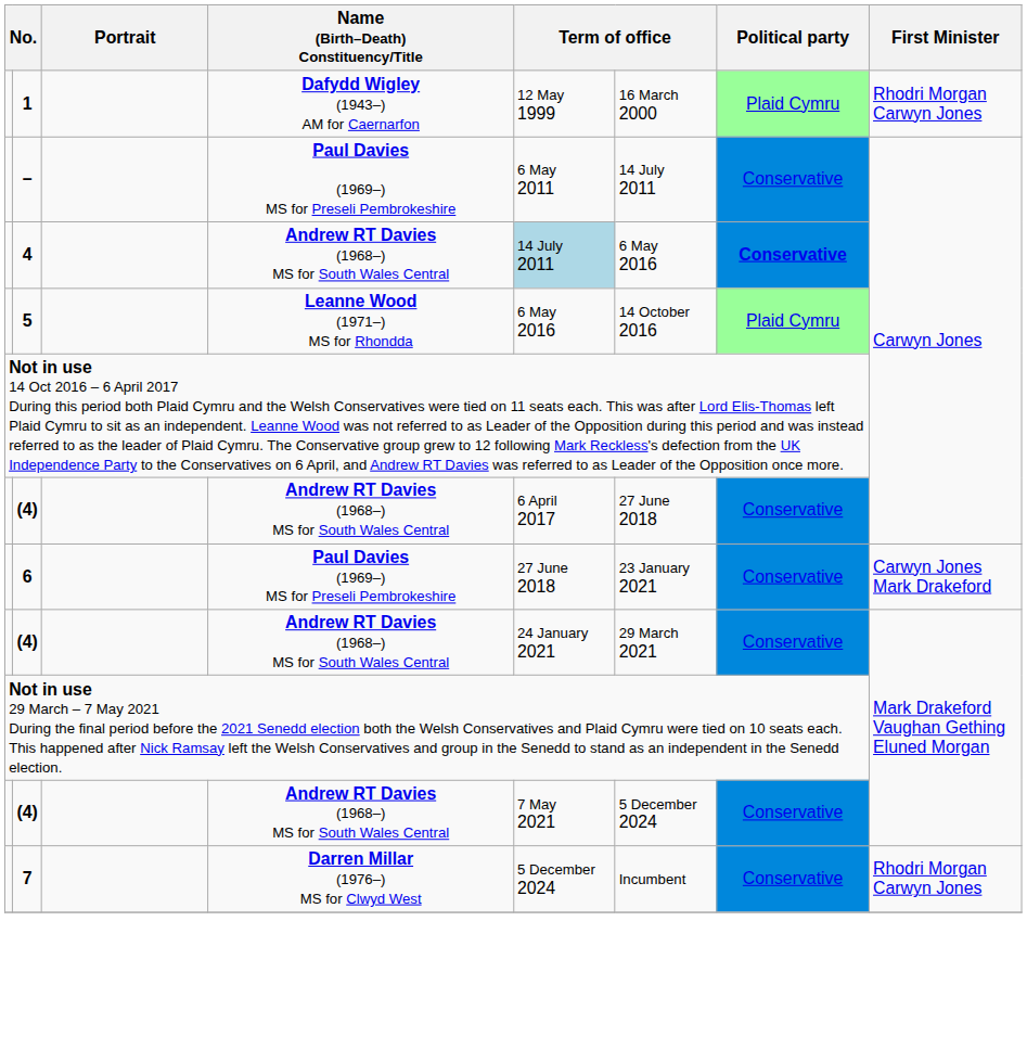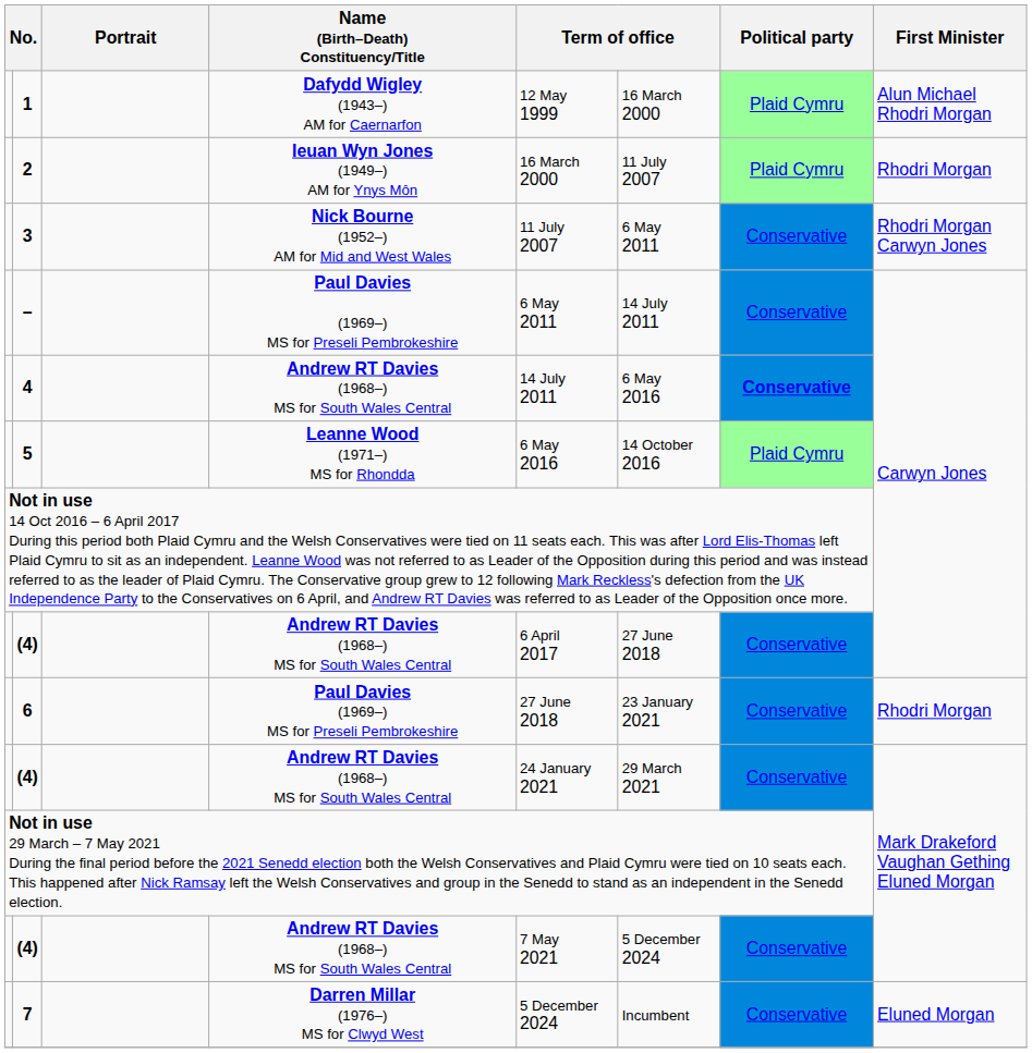1 | First Minister: Rhodri Morgan Carwyn Jones -> Alun Michael Rhodri Morgan
+ row: 2 | Ieuan Wyn Jones (1949–) AM for Ynys Môn | 16 March 2000 | 11 July 2007 | Plaid Cymru | Rhodri Morgan
+ row: 3 | Nick Bourne (1952–) AM for Mid and West Wales | 11 July 2007 | 6 May 2011 | Conservative | Rhodri Morgan Carwyn Jones
4 | column 5: lightblue background -> no background
6 | First Minister: Carwyn Jones Mark Drakeford -> Rhodri Morgan
7 | First Minister: Rhodri Morgan Carwyn Jones -> Eluned Morgan
